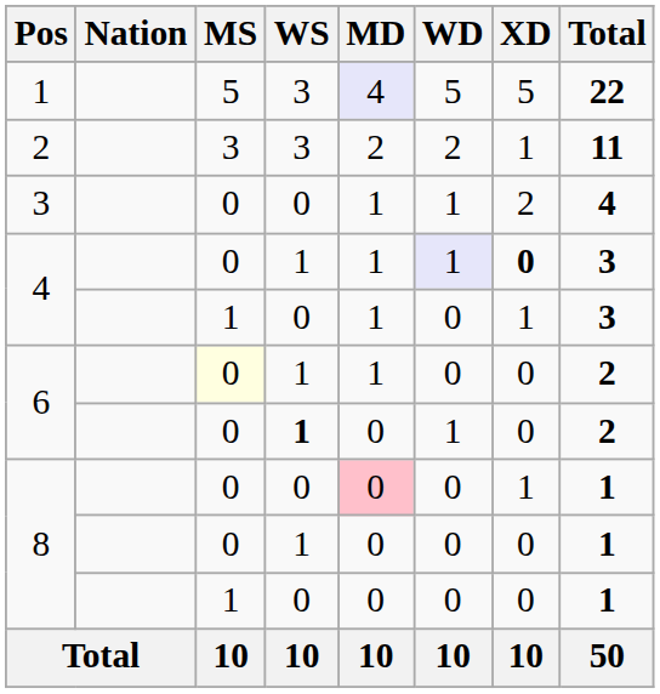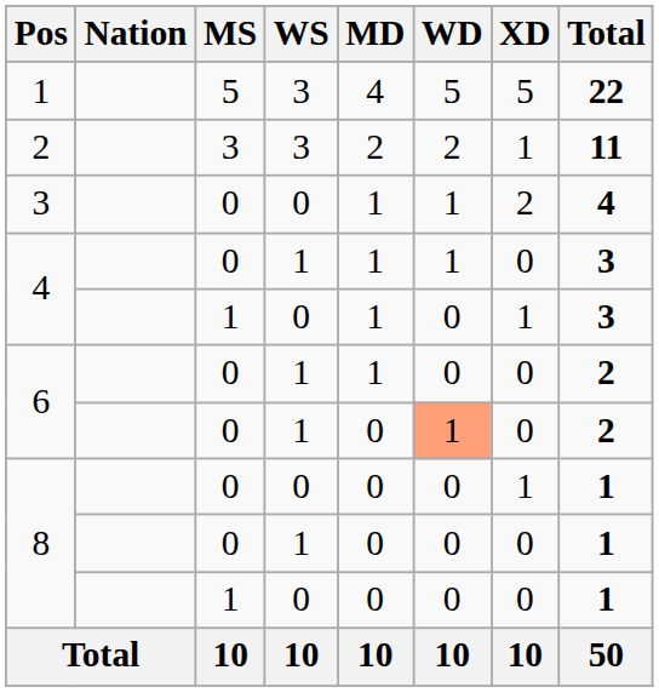row 2 | MD: lavender background -> no background
row 5 | WD: lavender background -> no background
row 5 | XD: bold -> normal
row 7 | MS: lightyellow background -> no background
row 8 | WS: bold -> normal
row 8 | WD: no background -> lightsalmon background
row 9 | MD: pink background -> no background
